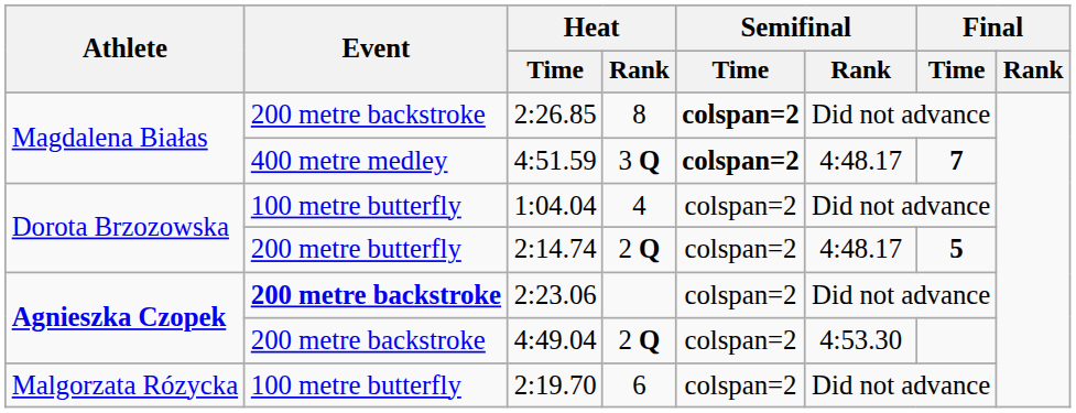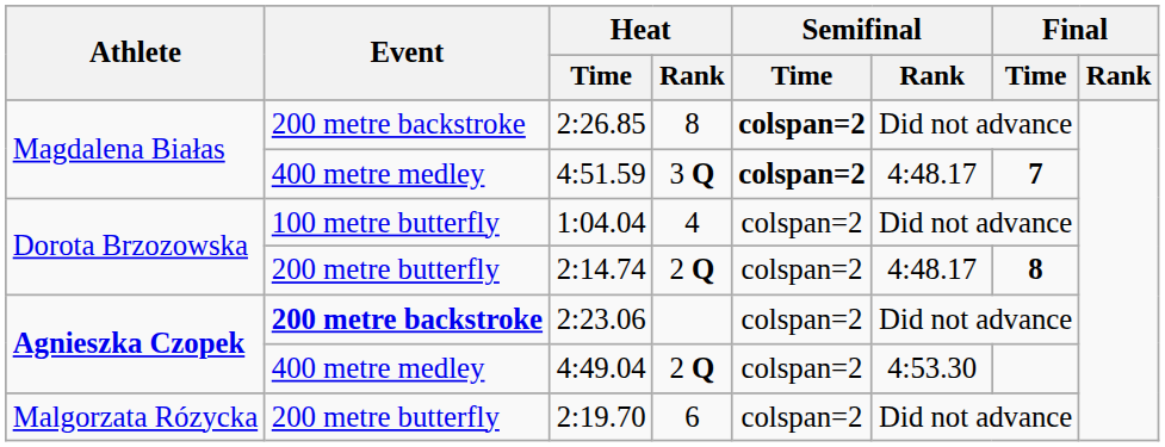2:14.74 | Final / Time: 5 -> 8
4:49.04 | Event: 200 metre backstroke -> 400 metre medley
2:19.70 | Event: 100 metre butterfly -> 200 metre butterfly
